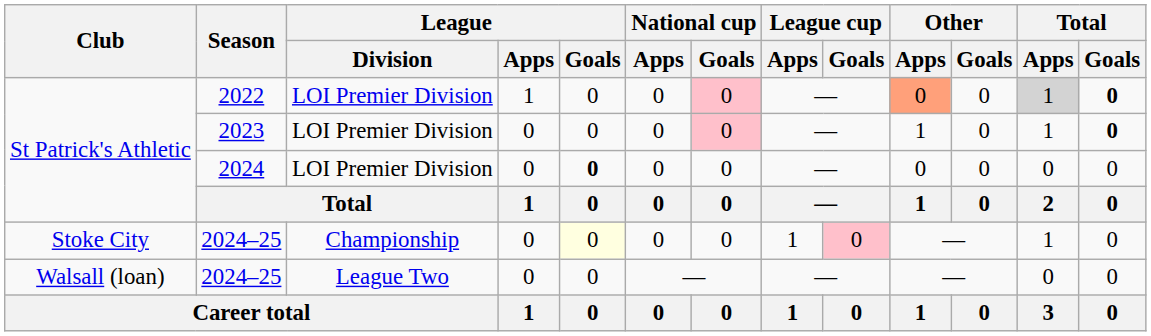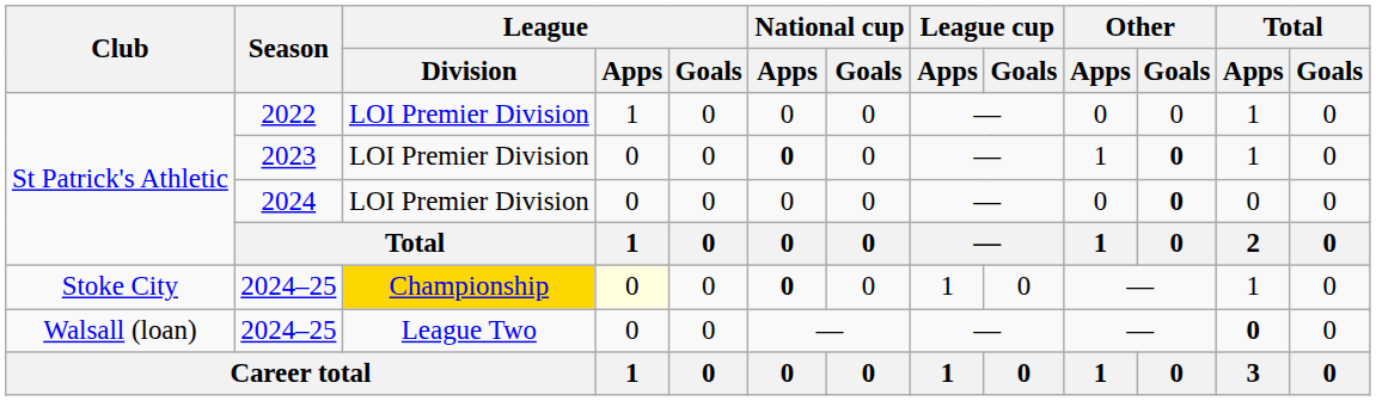2022 | National cup / Goals: pink background -> no background
2022 | Other / Apps: lightsalmon background -> no background
2022 | Total / Apps: lightgrey background -> no background
2022 | Total / Goals: bold -> normal
2023 | National cup / Apps: normal -> bold
2023 | National cup / Goals: pink background -> no background
2023 | Other / Goals: normal -> bold
2023 | Total / Goals: bold -> normal
2024 | League / Goals: bold -> normal
2024 | Other / Goals: normal -> bold
Stoke City / 2024–25 | League / Division: no background -> gold background
Stoke City / 2024–25 | League / Apps: no background -> lightyellow background
Stoke City / 2024–25 | League / Goals: lightyellow background -> no background
Stoke City / 2024–25 | National cup / Apps: normal -> bold
Stoke City / 2024–25 | League cup / Goals: pink background -> no background
Walsall (loan) / 2024–25 | Total / Apps: normal -> bold
